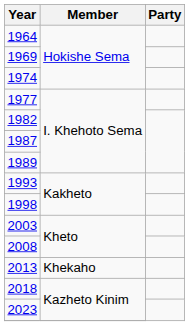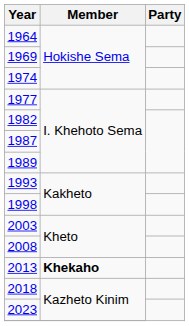2013 | Member: normal -> bold
